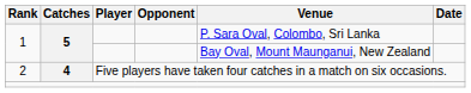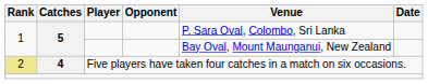2 | Rank: no background -> khaki background
